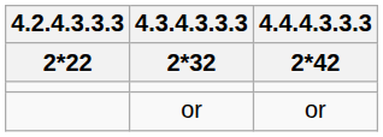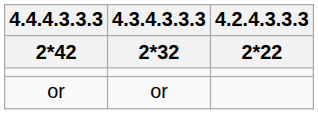columns swapped: 4.2.4.3.3.3 / 2*22 <-> 4.4.4.3.3.3 / 2*42
